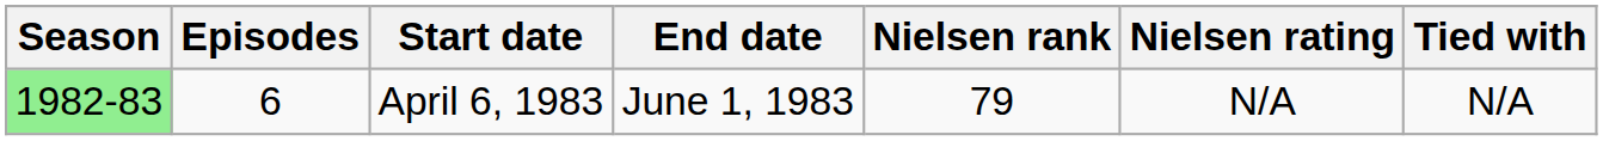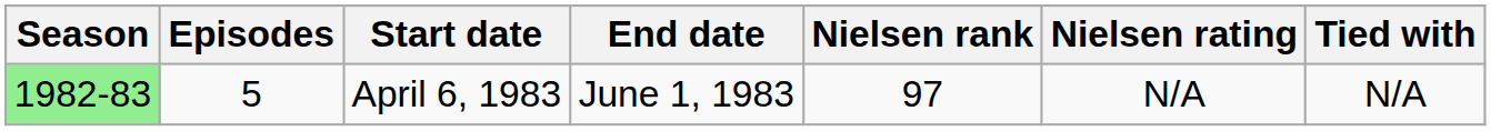April 6, 1983 | Episodes: 6 -> 5
April 6, 1983 | Nielsen rank: 79 -> 97
